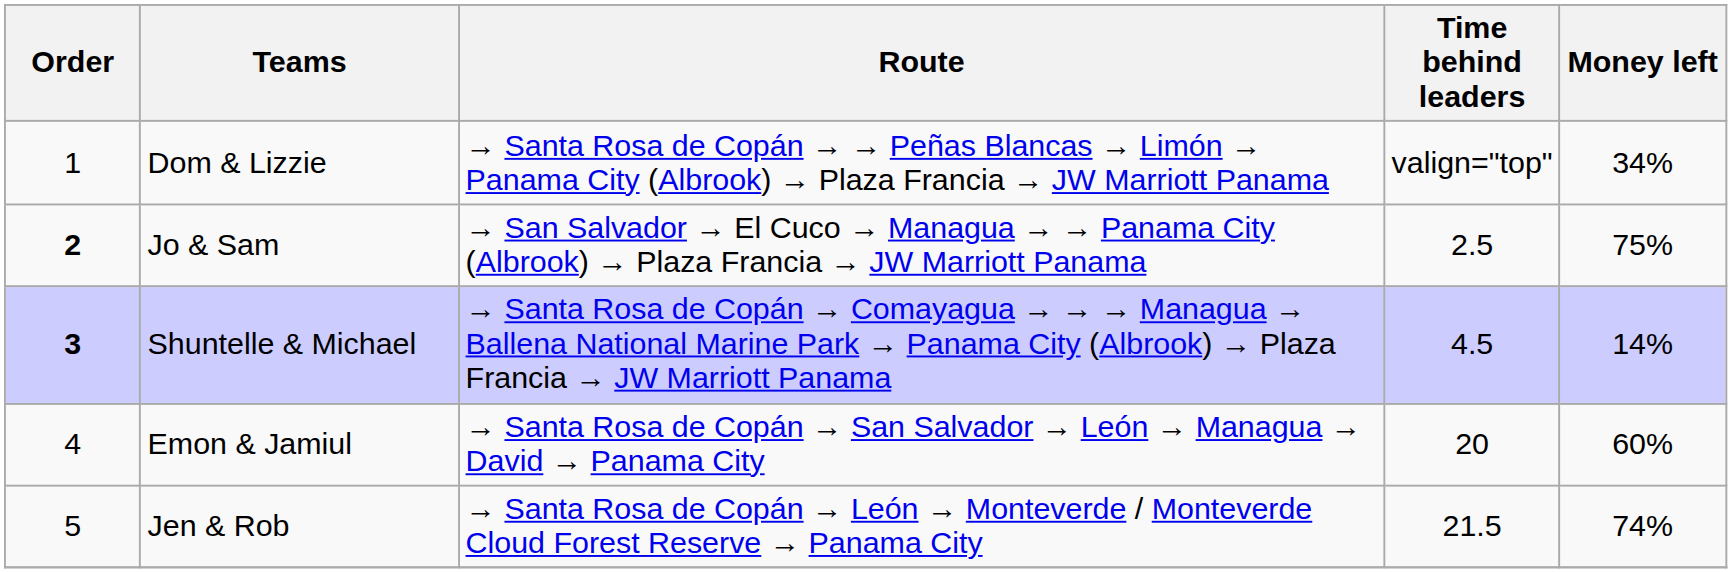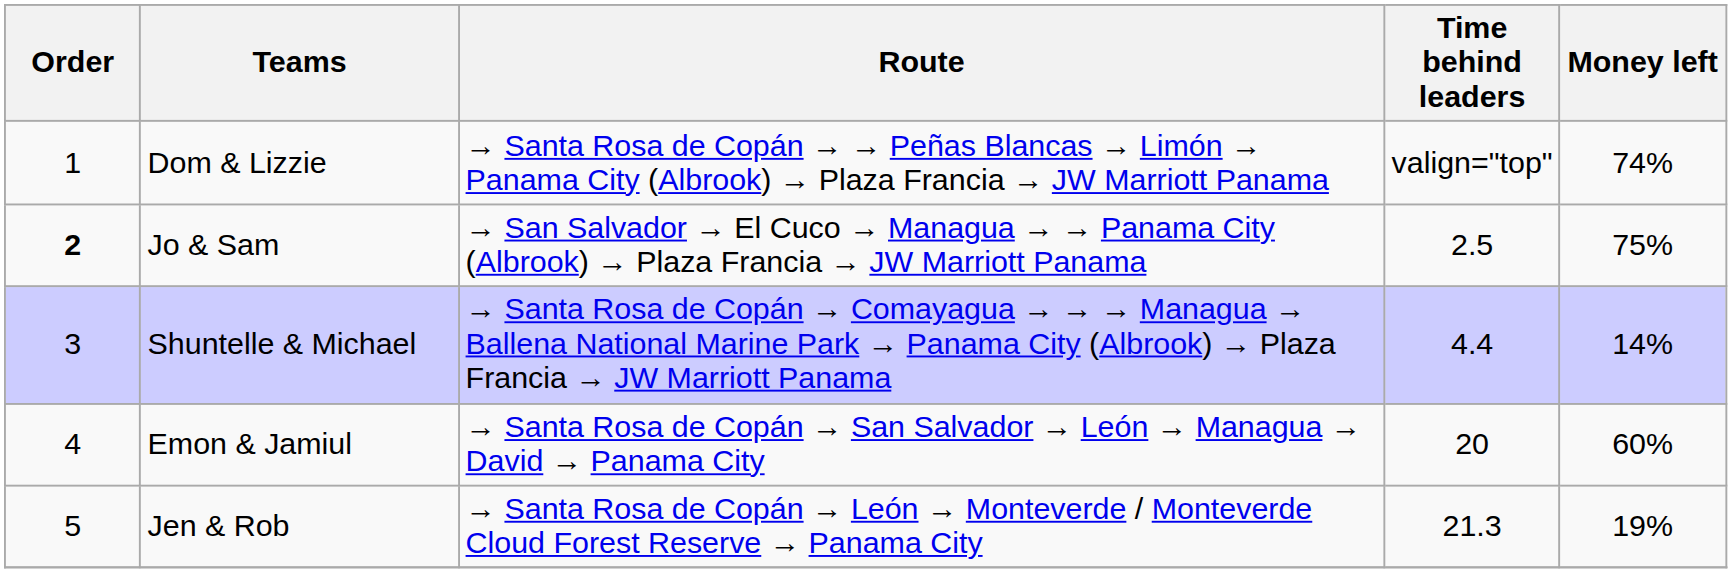Dom & Lizzie | Money left: 34% -> 74%
Shuntelle & Michael | Order: bold -> normal
Shuntelle & Michael | Time behind leaders: 4.5 -> 4.4
Jen & Rob | Time behind leaders: 21.5 -> 21.3
Jen & Rob | Money left: 74% -> 19%
